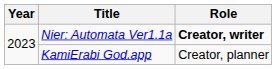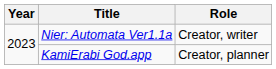Nier: Automata Ver1.1a | Role: bold -> normal
